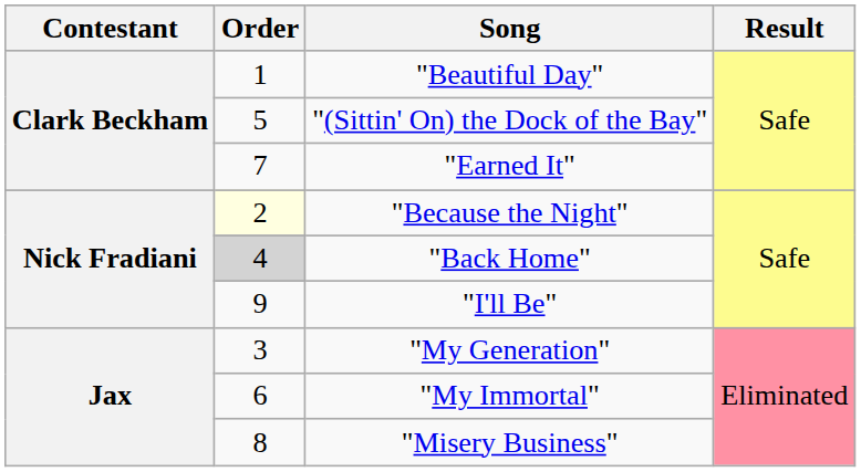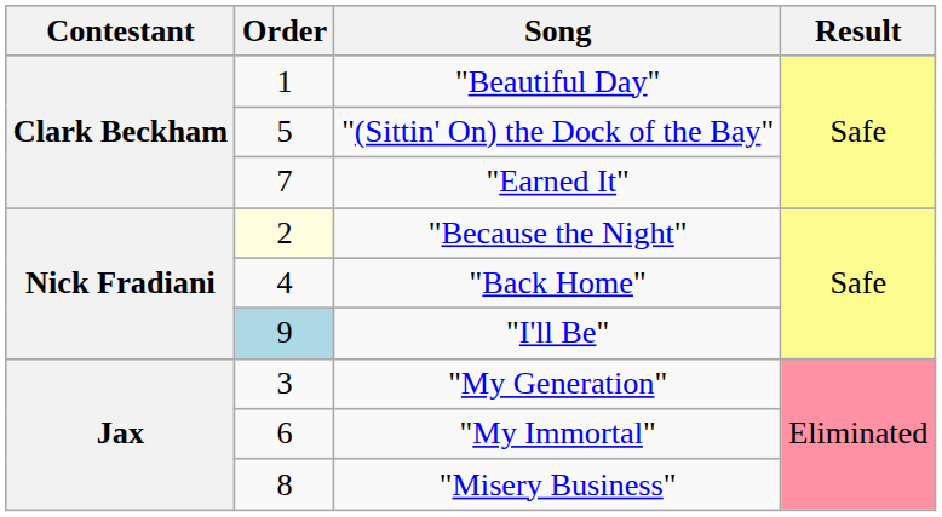"Back Home" | Order: lightgrey background -> no background
"I'll Be" | Order: no background -> lightblue background
